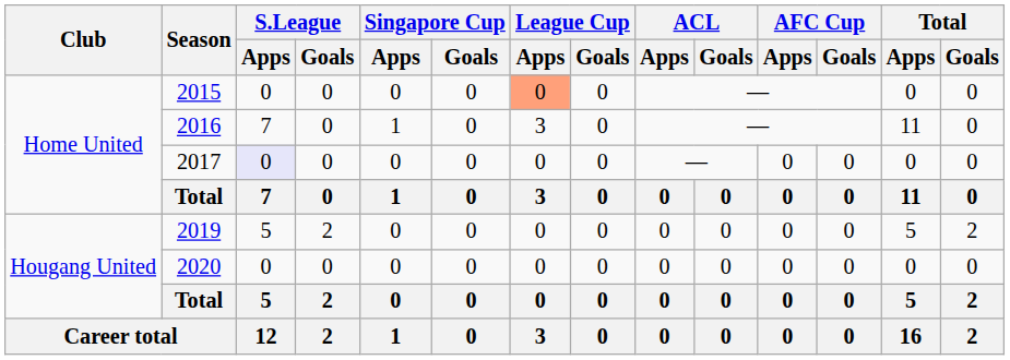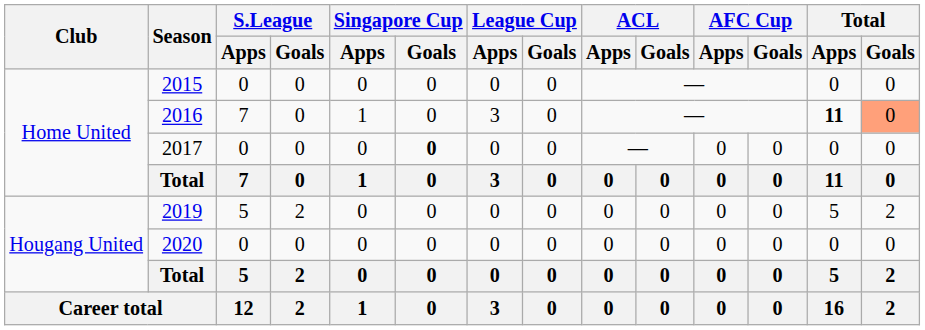2015 | League Cup / Apps: lightsalmon background -> no background
2016 | Total / Apps: normal -> bold
2016 | Total / Goals: no background -> lightsalmon background
2017 | S.League / Apps: lavender background -> no background
2017 | Singapore Cup / Goals: normal -> bold
